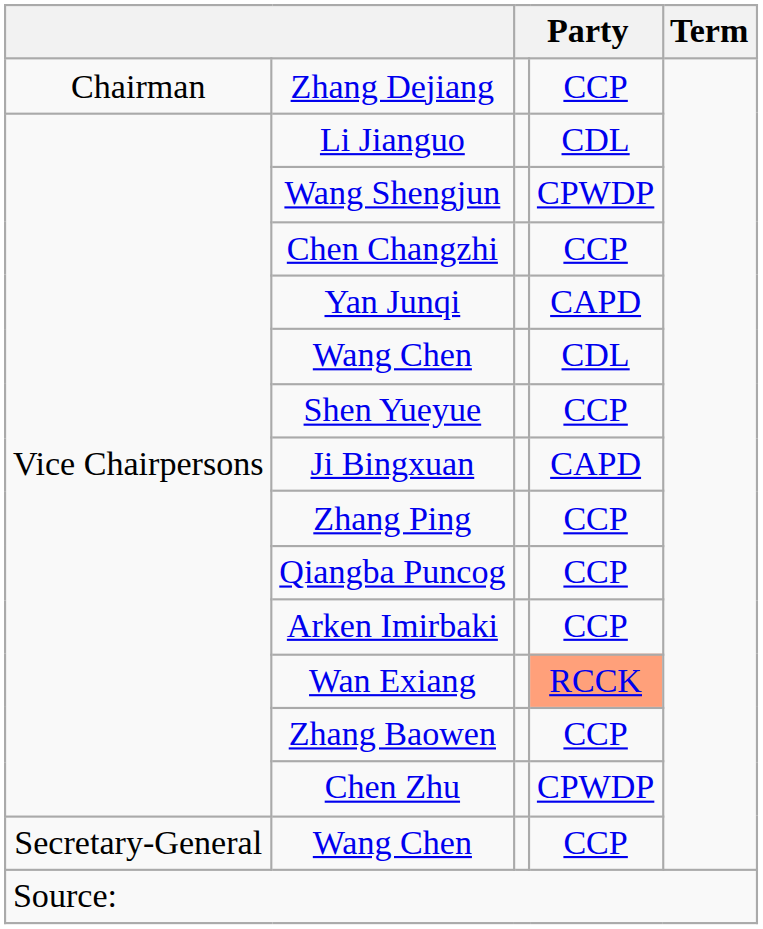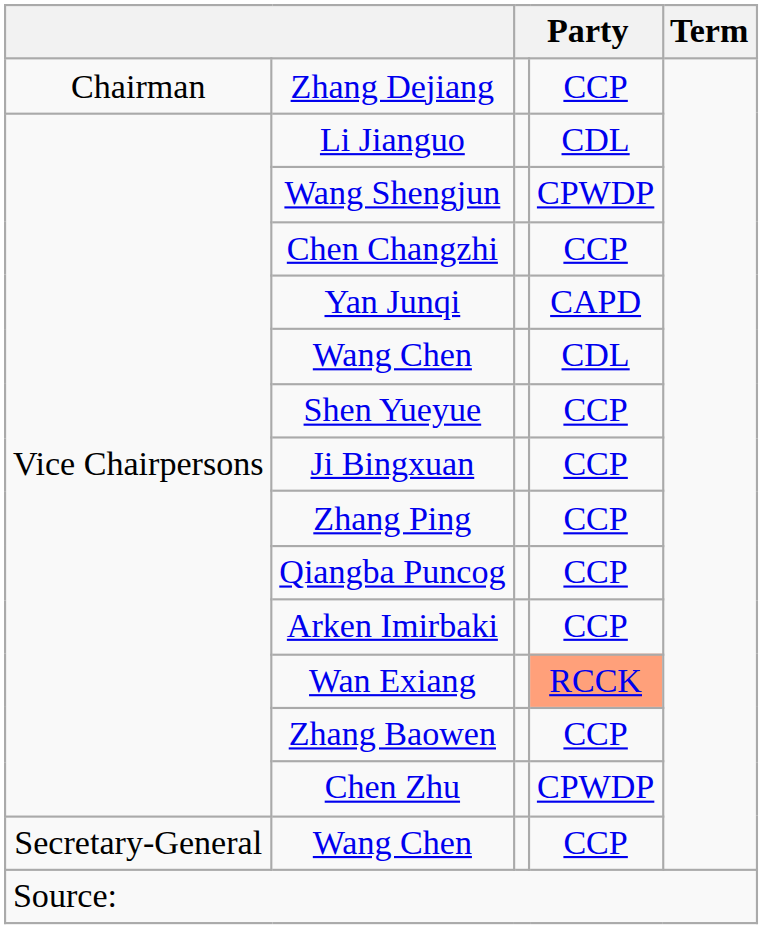Ji Bingxuan | column 4: CAPD -> CCP
